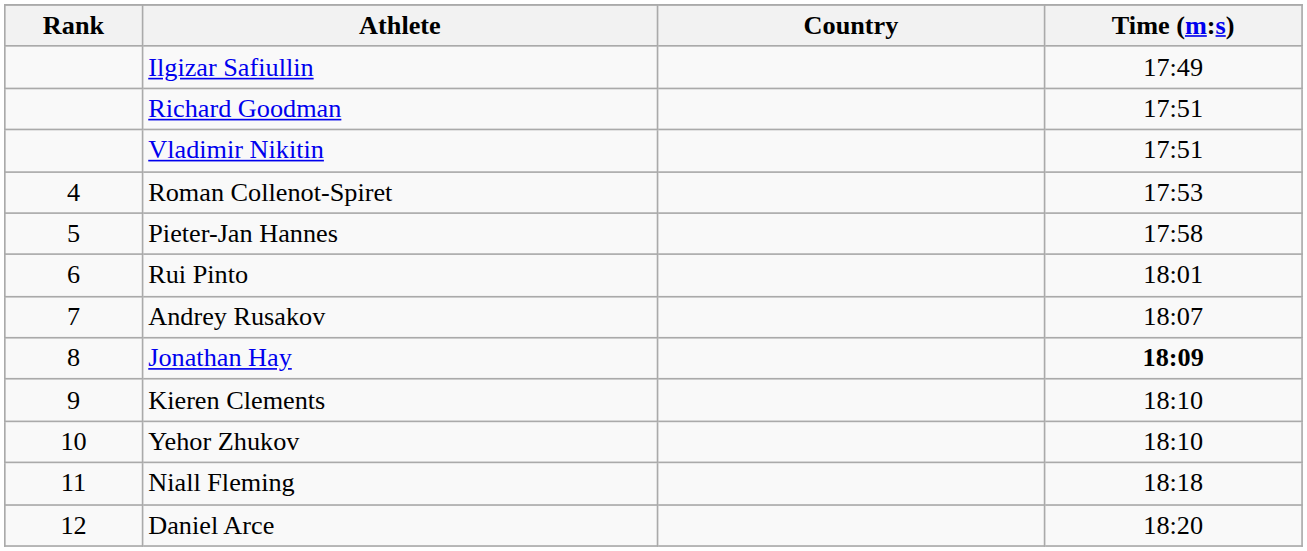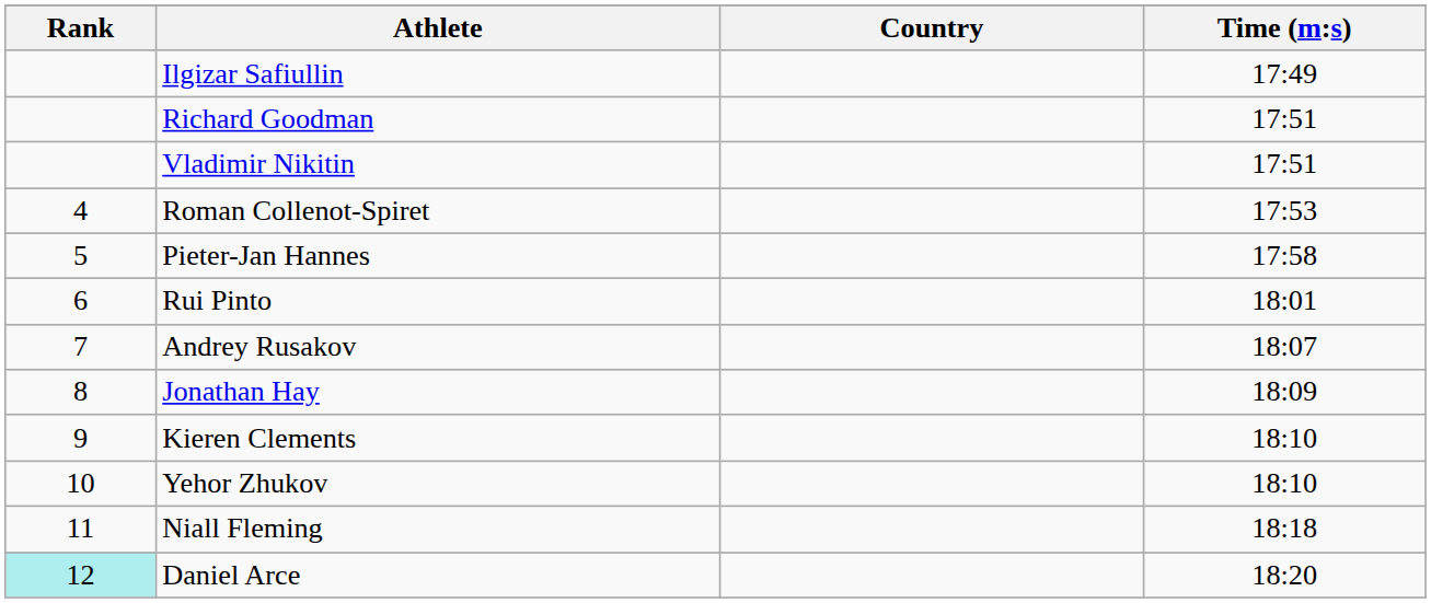Jonathan Hay | Time (m:s): bold -> normal
Daniel Arce | Rank: no background -> paleturquoise background
